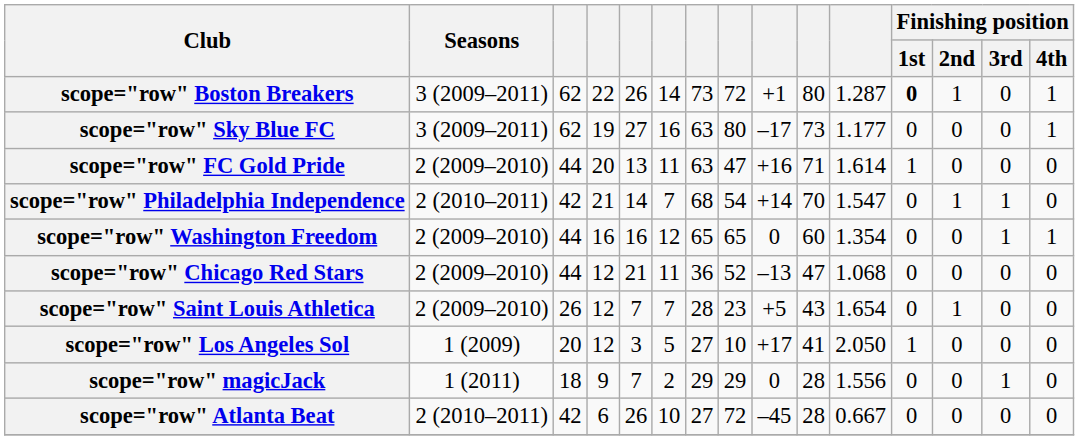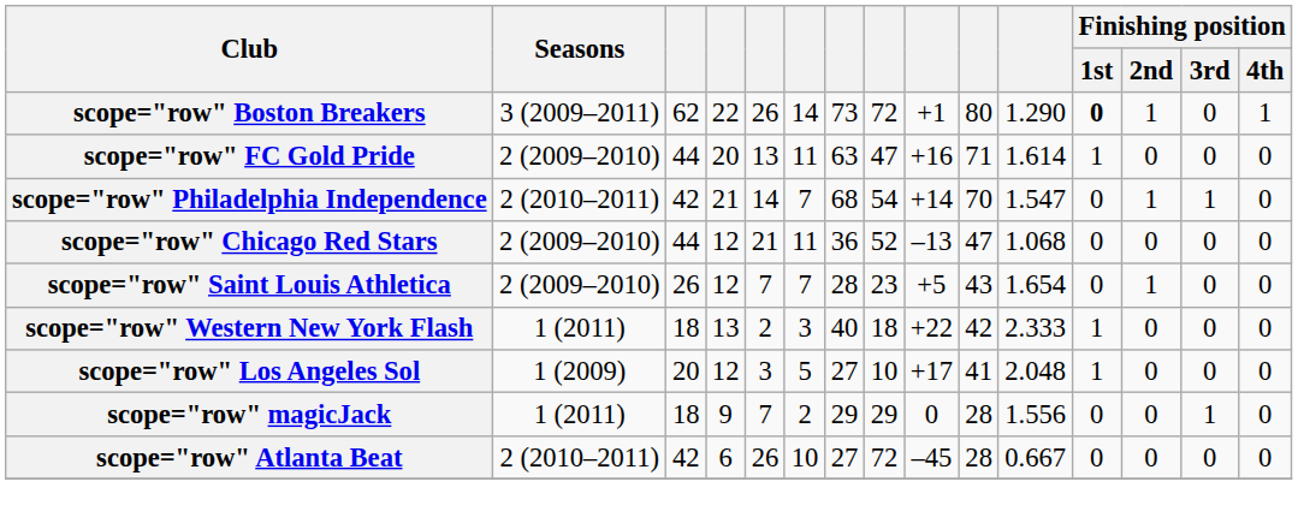scope="row" Boston Breakers | column 11: 1.287 -> 1.290
- row: scope="row" Sky Blue FC | 3 (2009–2011) | 62 | 19 | 27 | 16 | 63 | 80 | –17 | 73 | 1.177 | 0 | 0 | 0 | 1
- row: scope="row" Washington Freedom | 2 (2009–2010) | 44 | 16 | 16 | 12 | 65 | 65 | 0 | 60 | 1.354 | 0 | 0 | 1 | 1
+ row: scope="row" Western New York Flash | 1 (2011) | 18 | 13 | 2 | 3 | 40 | 18 | +22 | 42 | 2.333 | 1 | 0 | 0 | 0
scope="row" Los Angeles Sol | column 11: 2.050 -> 2.048
